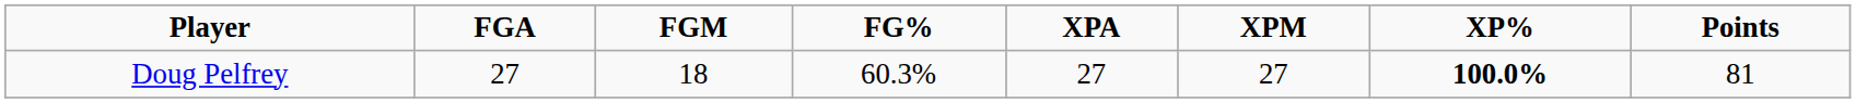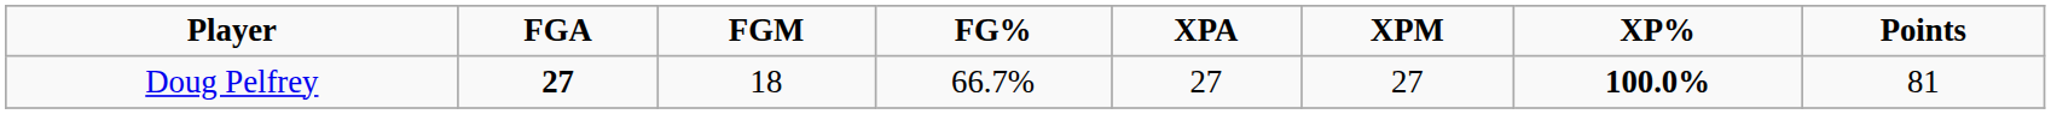Doug Pelfrey | FGA: normal -> bold
Doug Pelfrey | FG%: 60.3% -> 66.7%
